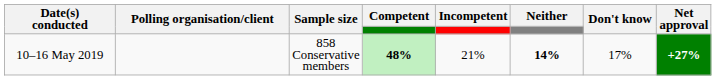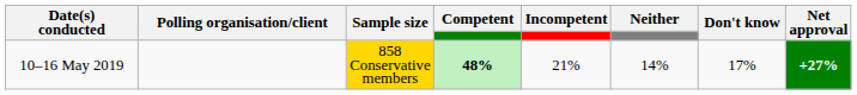10–16 May 2019 | Sample size: no background -> gold background
10–16 May 2019 | Neither: bold -> normal
